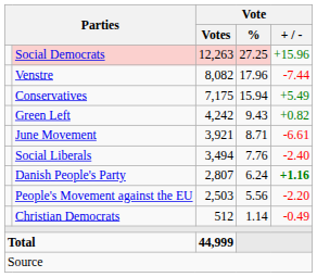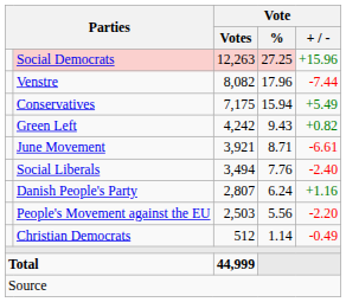Danish People's Party | Vote / + / -: bold -> normal
